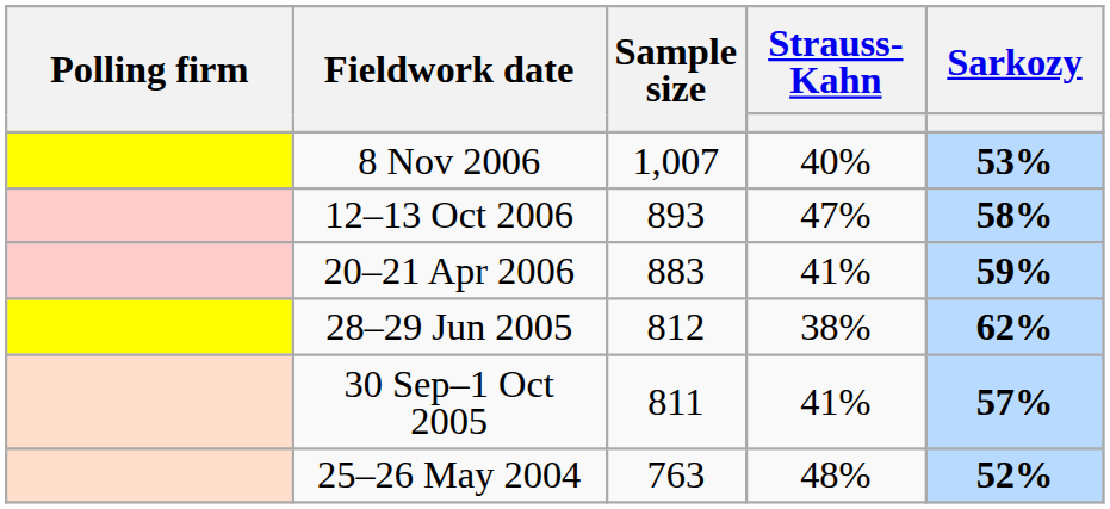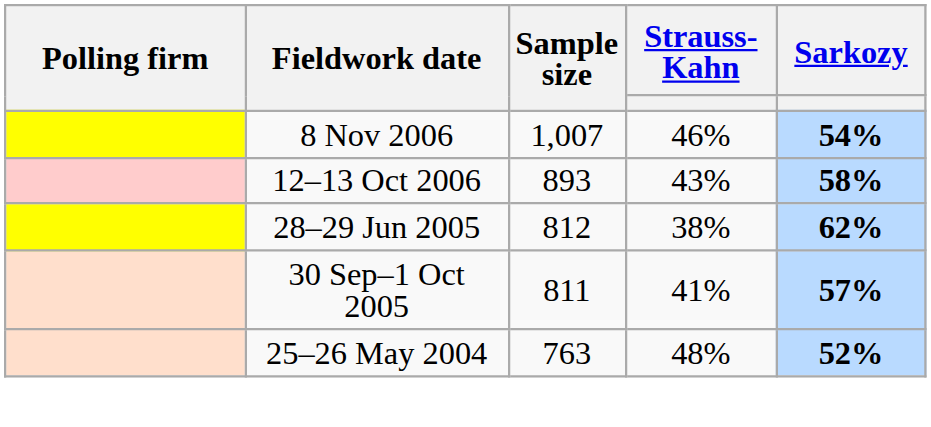8 Nov 2006 | Strauss-Kahn: 40% -> 46%
8 Nov 2006 | Sarkozy: 53% -> 54%
12–13 Oct 2006 | Strauss-Kahn: 47% -> 43%
- row: 20–21 Apr 2006 | 883 | 41% | 59%
